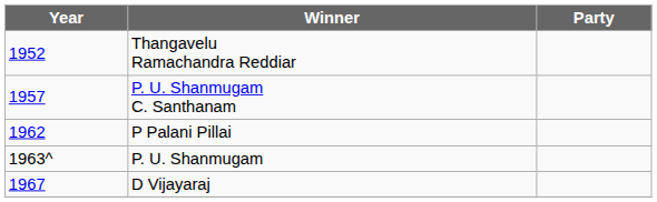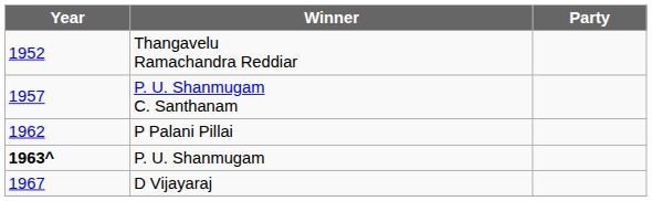P. U. Shanmugam | Year: normal -> bold
